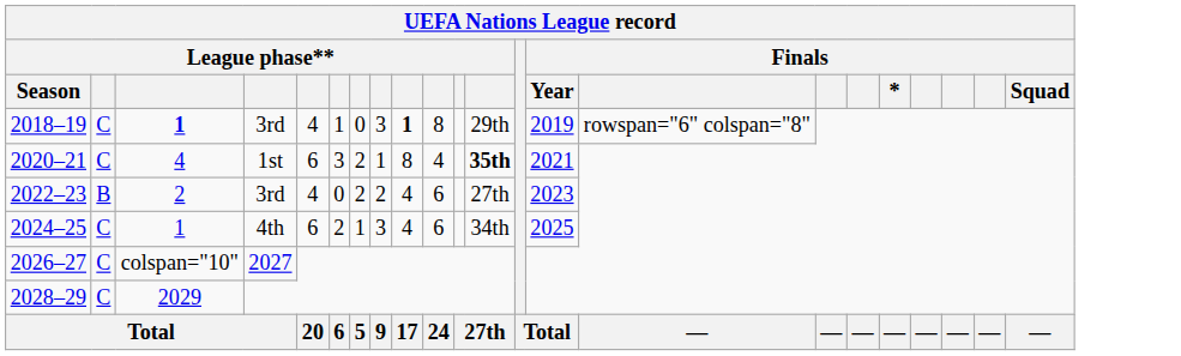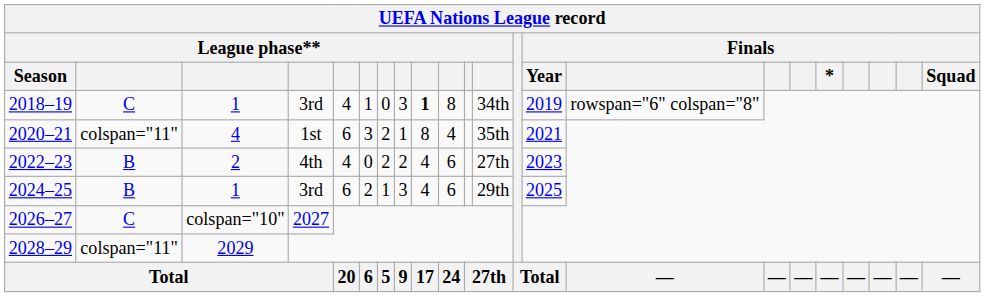2018–19 | column 3: bold -> normal
2018–19 | column 12: 29th -> 34th
2020–21 | column 2: C -> colspan="11"
2020–21 | column 12: bold -> normal
2022–23 | column 4: 3rd -> 4th
2024–25 | column 2: C -> B
2024–25 | column 4: 4th -> 3rd
2024–25 | column 12: 34th -> 29th
2028–29 | column 2: C -> colspan="11"
